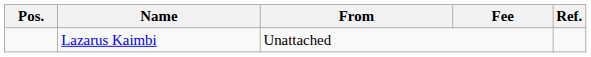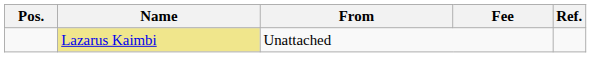Lazarus Kaimbi | Name: no background -> khaki background
